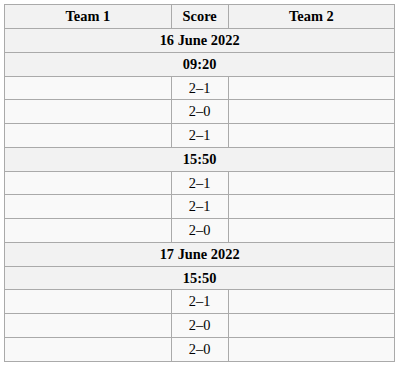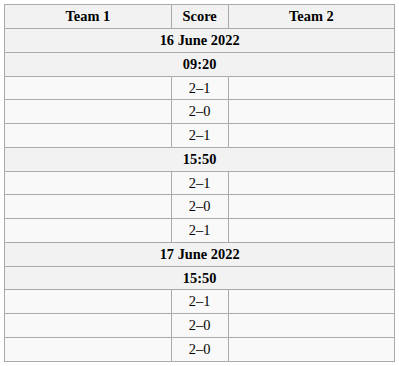row 9 | Score: 2–1 -> 2–0
row 10 | Score: 2–0 -> 2–1
